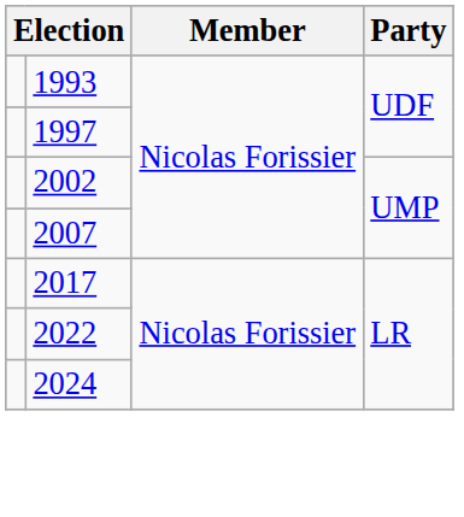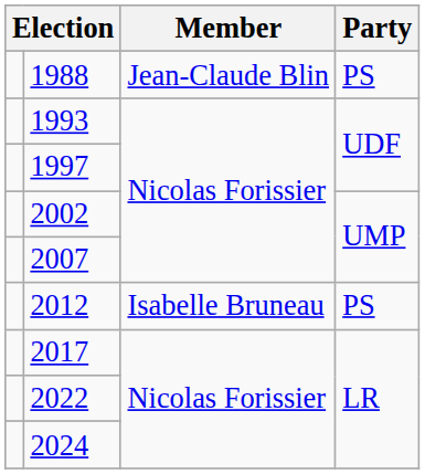+ row: 1988 | Jean-Claude Blin | PS
+ row: 2012 | Isabelle Bruneau | PS
